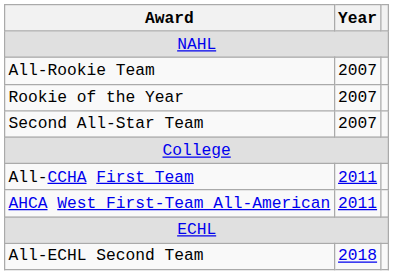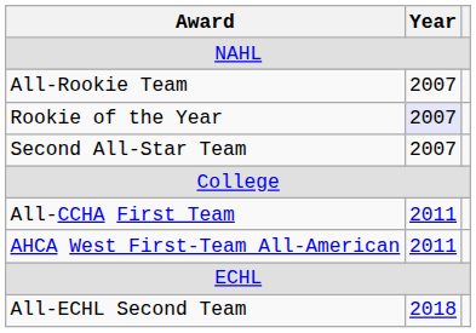Rookie of the Year | Year: no background -> lavender background
